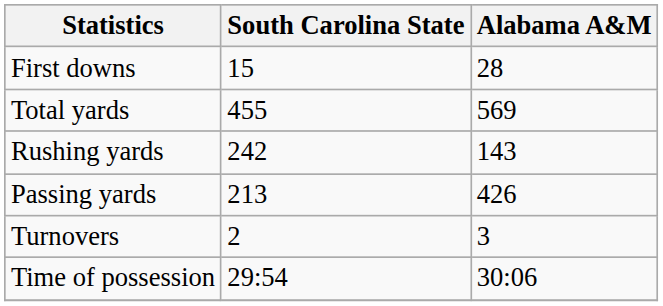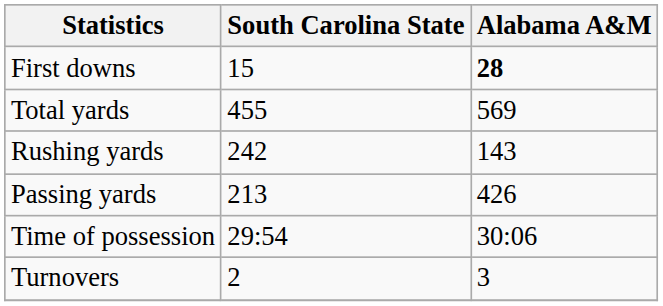First downs | Alabama A&M: normal -> bold
rows swapped: Turnovers <-> Time of possession
